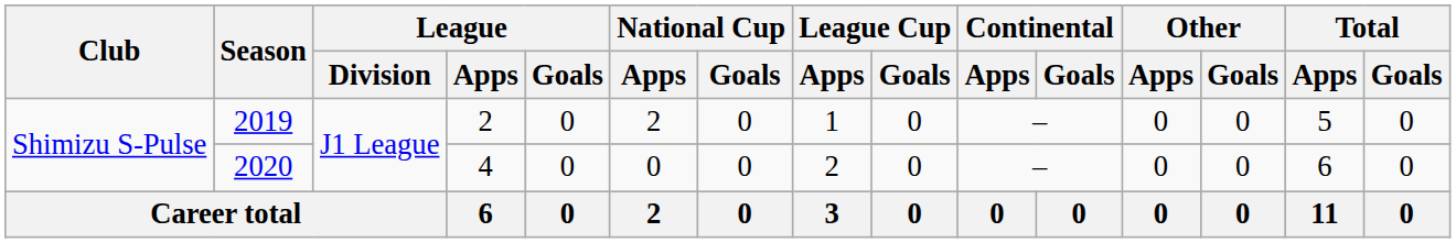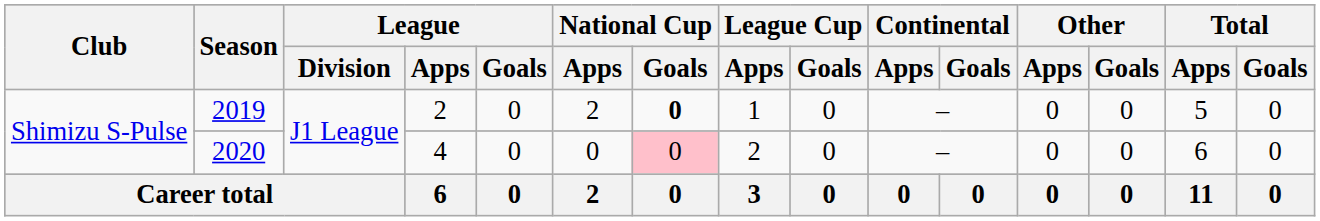2019 | National Cup / Goals: normal -> bold
2020 | National Cup / Goals: no background -> pink background
